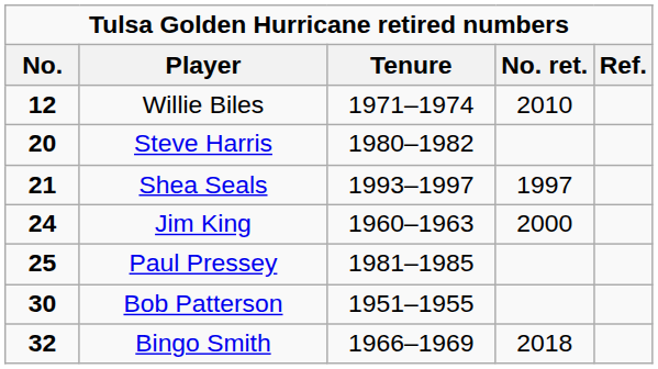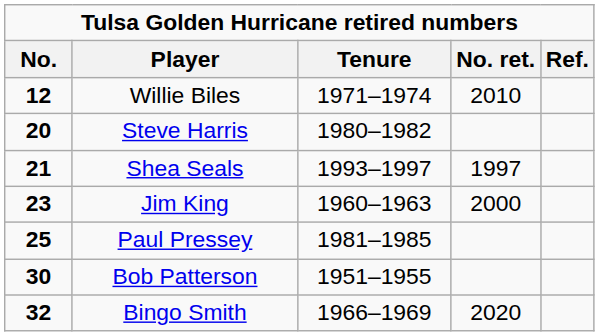Jim King | No.: 24 -> 23
Bingo Smith | No. ret.: 2018 -> 2020
